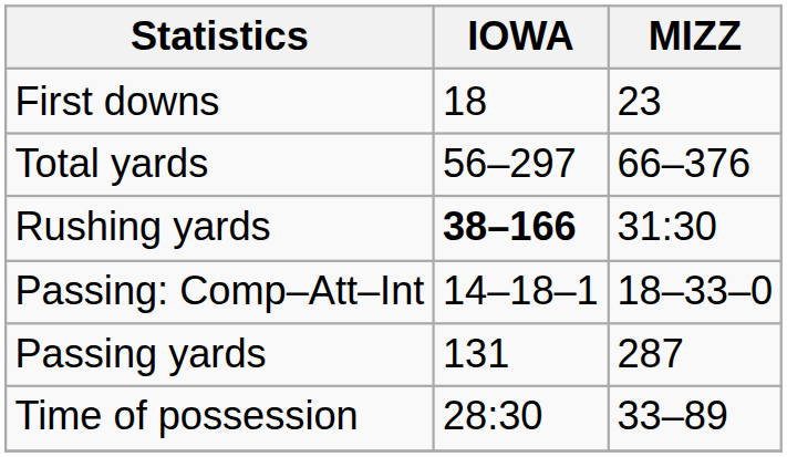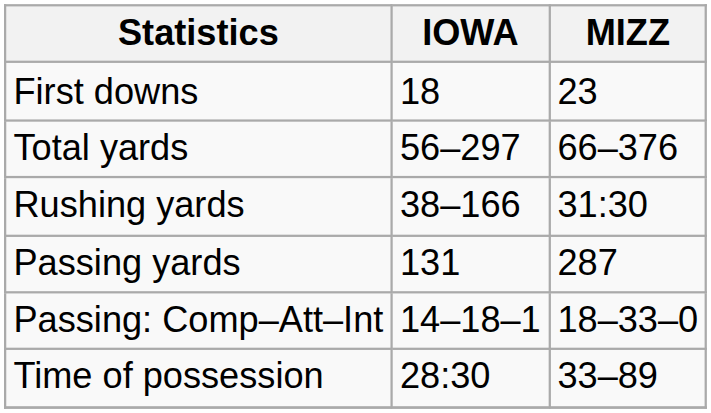Rushing yards | IOWA: bold -> normal
rows swapped: Passing yards <-> Passing: Comp–Att–Int
